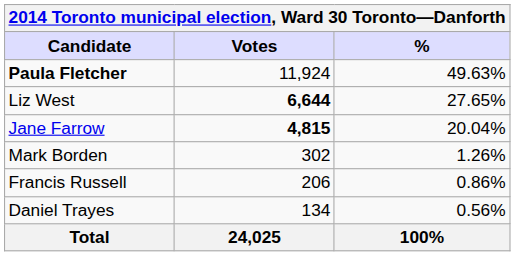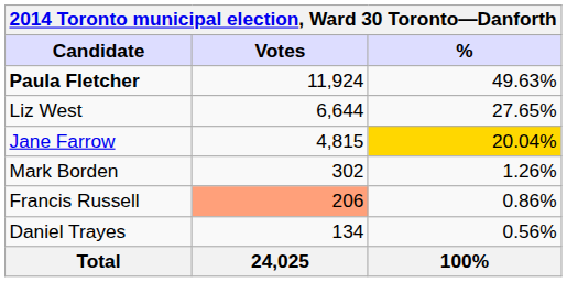Liz West | Votes: bold -> normal
Jane Farrow | Votes: bold -> normal
Jane Farrow | %: no background -> gold background
Francis Russell | Votes: no background -> lightsalmon background
